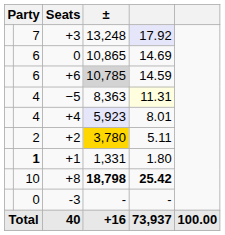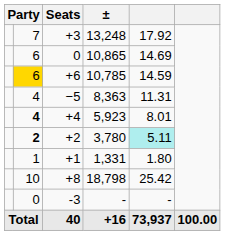+3 | column 5: lavender background -> no background
+6 | column 2: no background -> gold background
+6 | ±: lightgrey background -> no background
−5 | column 5: lightyellow background -> no background
+4 | column 2: normal -> bold
+4 | ±: lavender background -> no background
+2 | column 2: normal -> bold
+2 | ±: gold background -> no background
+2 | column 5: no background -> paleturquoise background
+1 | column 2: bold -> normal
+8 | ±: bold -> normal
+8 | column 5: bold -> normal
